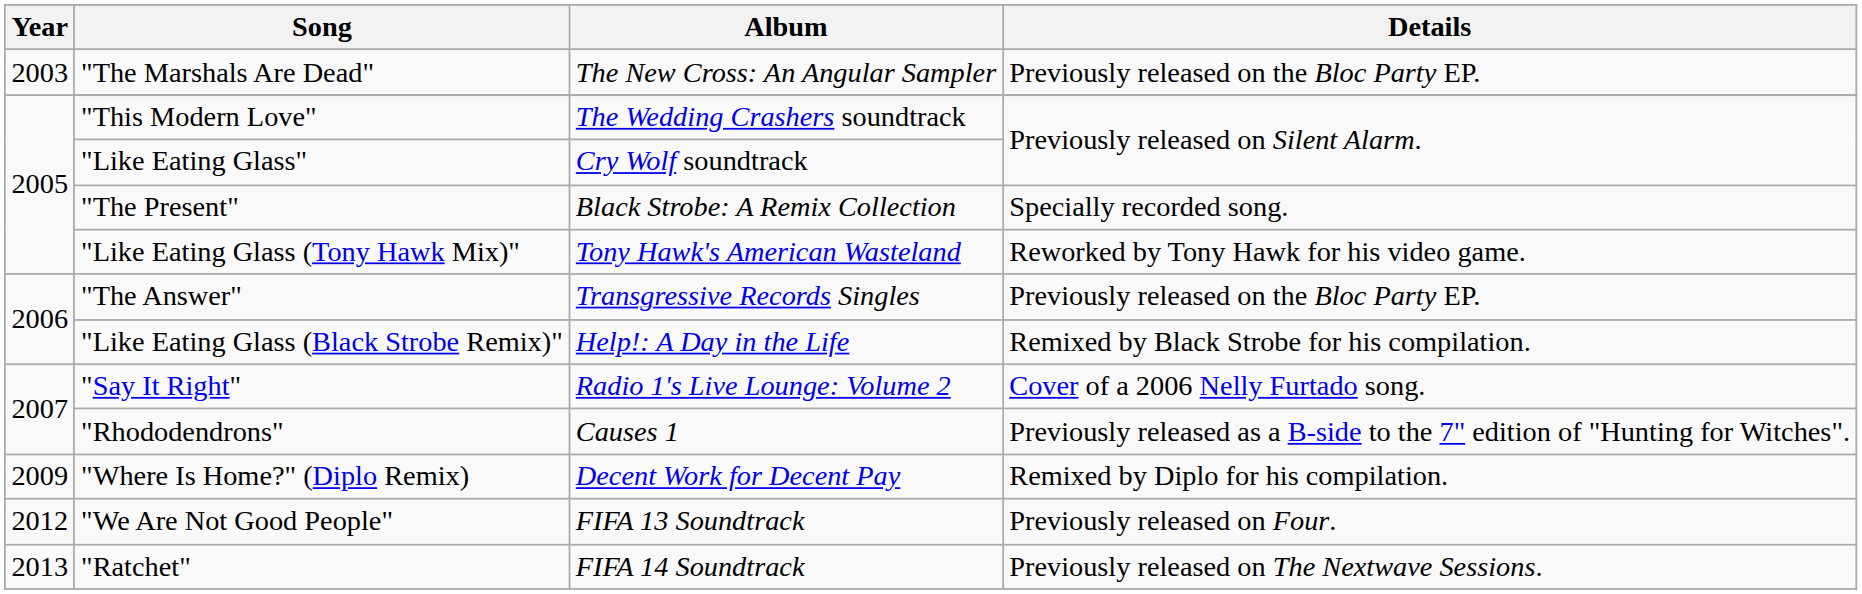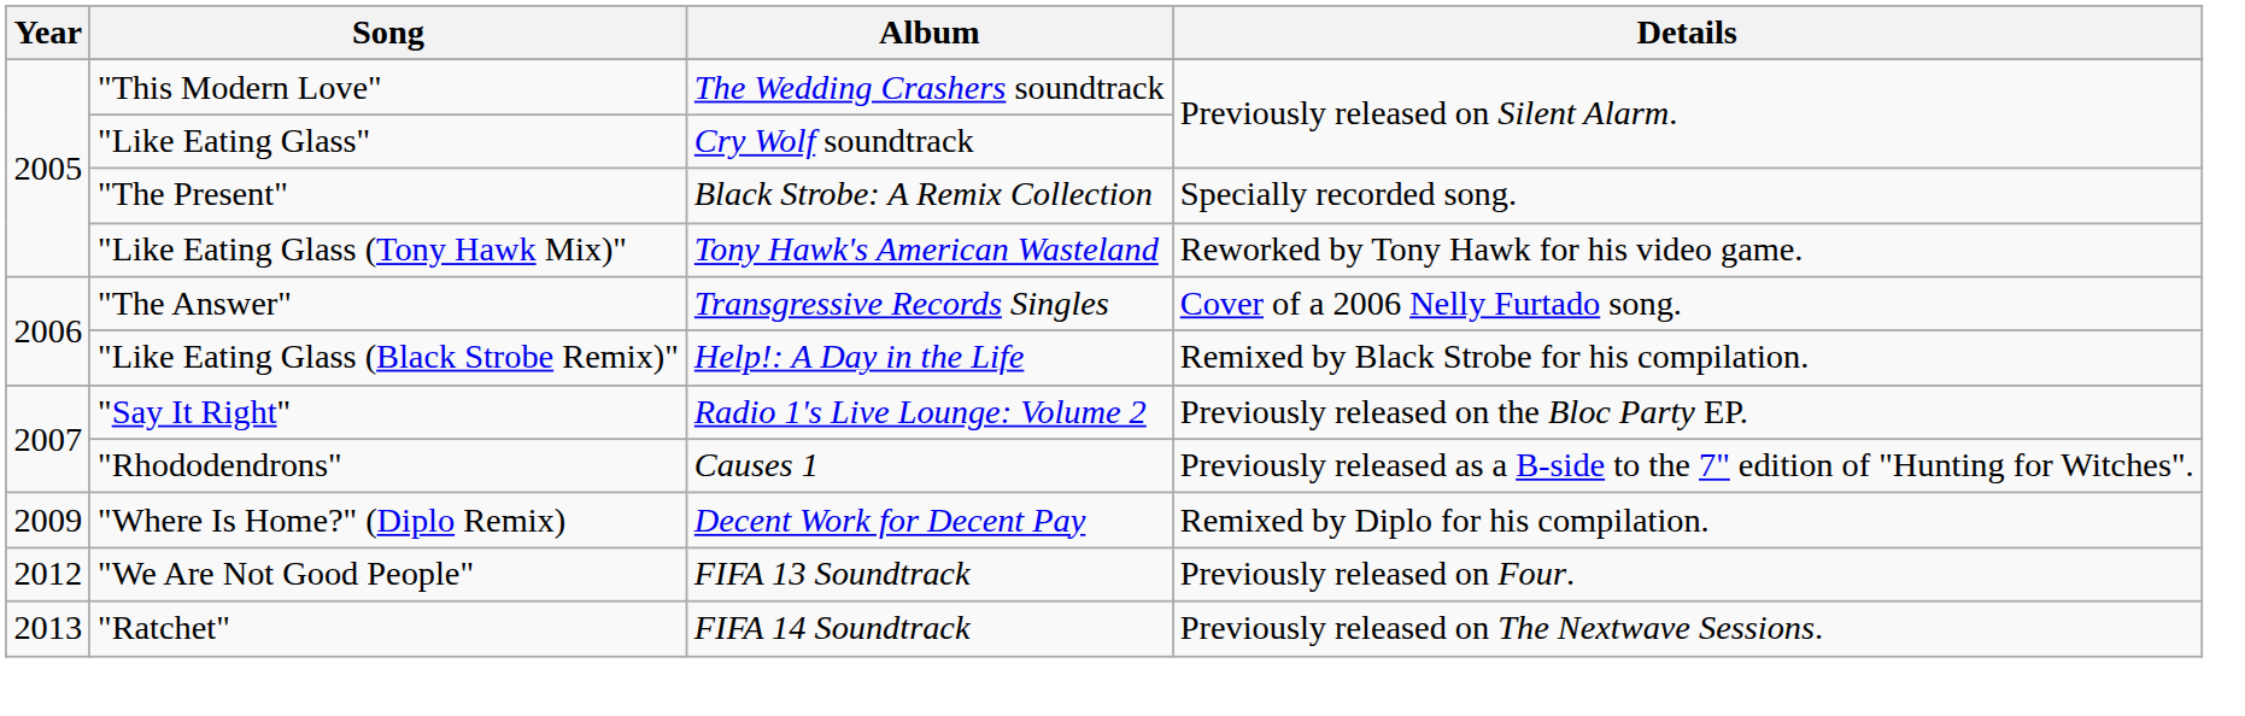- row: 2003 | "The Marshals Are Dead" | The New Cross: An Angular Sampler | Previously released on the Bloc Party EP.
"The Answer" | Details: Previously released on the Bloc Party EP. -> Cover of a 2006 Nelly Furtado song.
"Say It Right" | Details: Cover of a 2006 Nelly Furtado song. -> Previously released on the Bloc Party EP.
